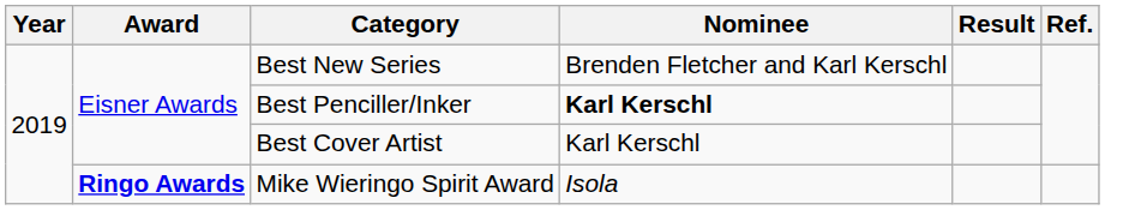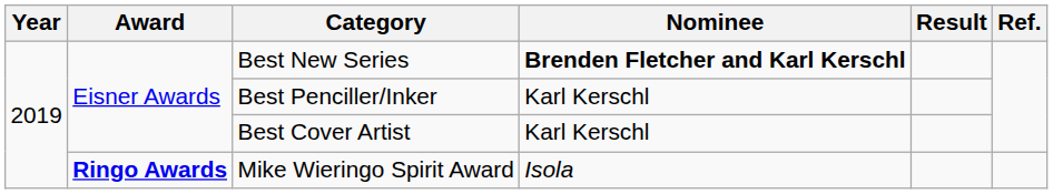Best New Series | Nominee: normal -> bold
Best Penciller/Inker | Nominee: bold -> normal
